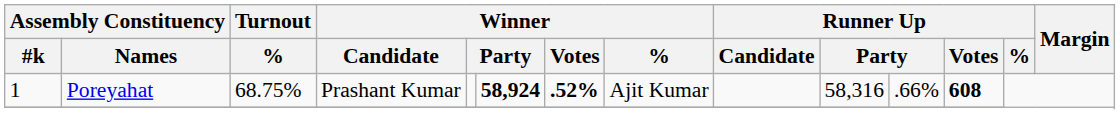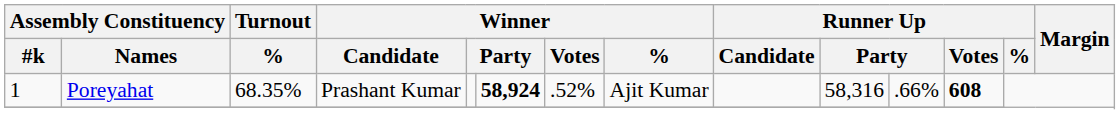Poreyahat | Turnout / %: 68.75% -> 68.35%
Poreyahat | Winner / Votes: bold -> normal
